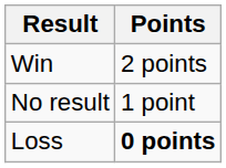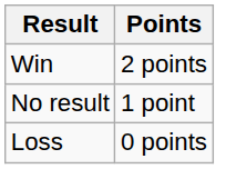Loss | Points: bold -> normal
